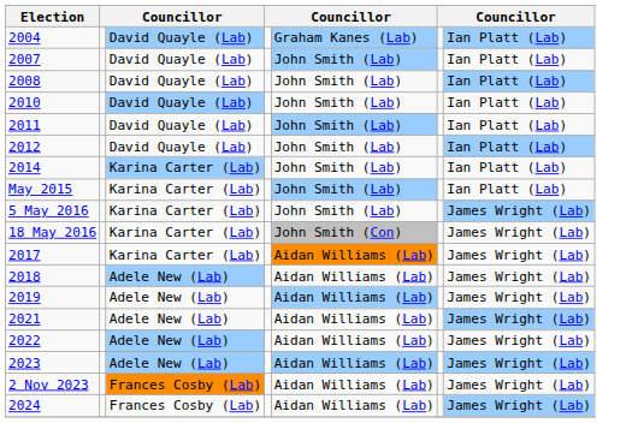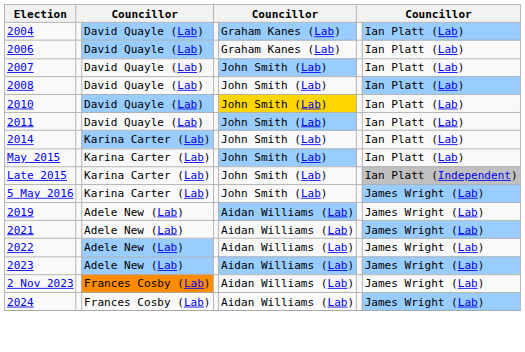+ row: 2006 | David Quayle (Lab) | Graham Kanes (Lab) | Ian Platt (Lab)
2010 | column 5: no background -> gold background
- row: 2012 | David Quayle (Lab) | John Smith (Lab) | Ian Platt (Lab)
+ row: Late 2015 | Karina Carter (Lab) | John Smith (Lab) | Ian Platt (Independent)
- row: 18 May 2016 | Karina Carter (Lab) | John Smith (Con) | James Wright (Lab)
- row: 2017 | Karina Carter (Lab) | Aidan Williams (Lab) | James Wright (Lab)
- row: 2018 | Adele New (Lab) | Aidan Williams (Lab) | James Wright (Lab)
